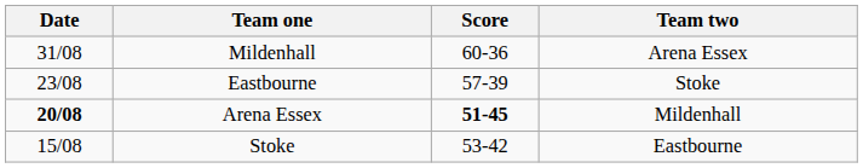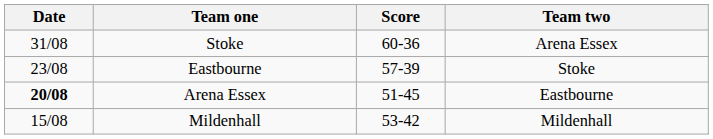row 2 | Team one: Mildenhall -> Stoke
row 4 | Score: bold -> normal
row 4 | Team two: Mildenhall -> Eastbourne
row 5 | Team one: Stoke -> Mildenhall
row 5 | Team two: Eastbourne -> Mildenhall
